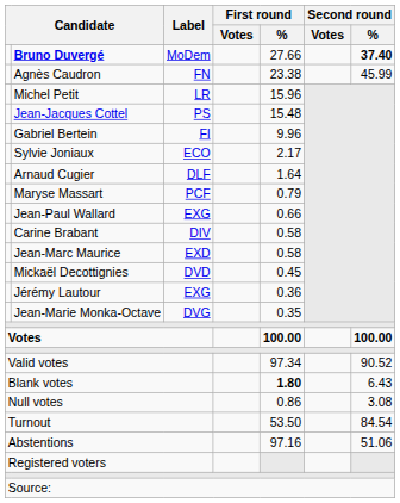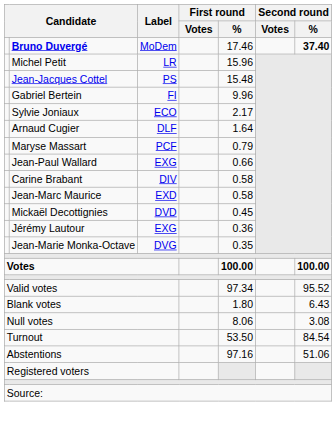Bruno Duvergé | First round / %: 27.66 -> 17.46
- row: Agnès Caudron | FN | 23.38 | 45.99
Valid votes | Second round / %: 90.52 -> 95.52
Blank votes | First round / %: bold -> normal
Null votes | First round / %: 0.86 -> 8.06
